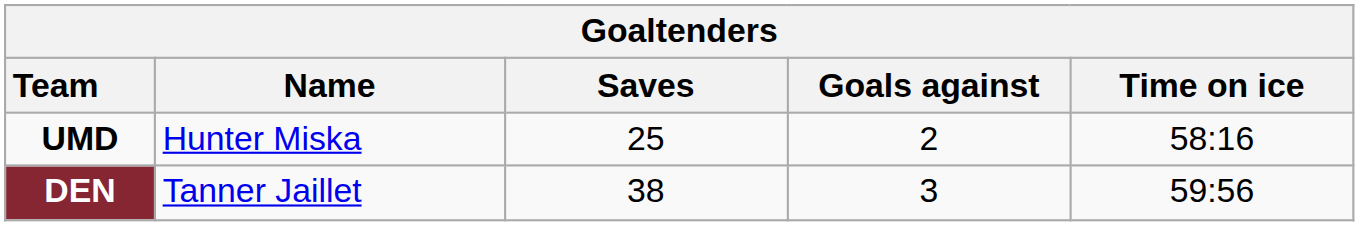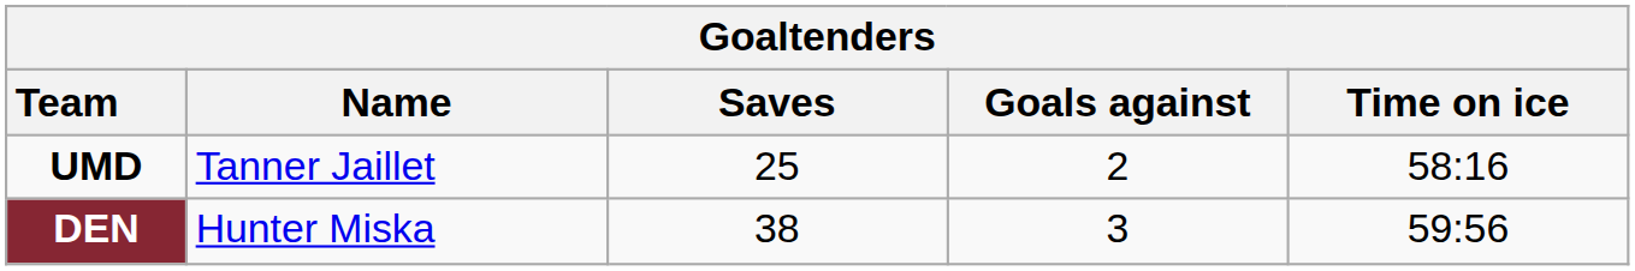UMD | Name: Hunter Miska -> Tanner Jaillet
DEN | Name: Tanner Jaillet -> Hunter Miska
